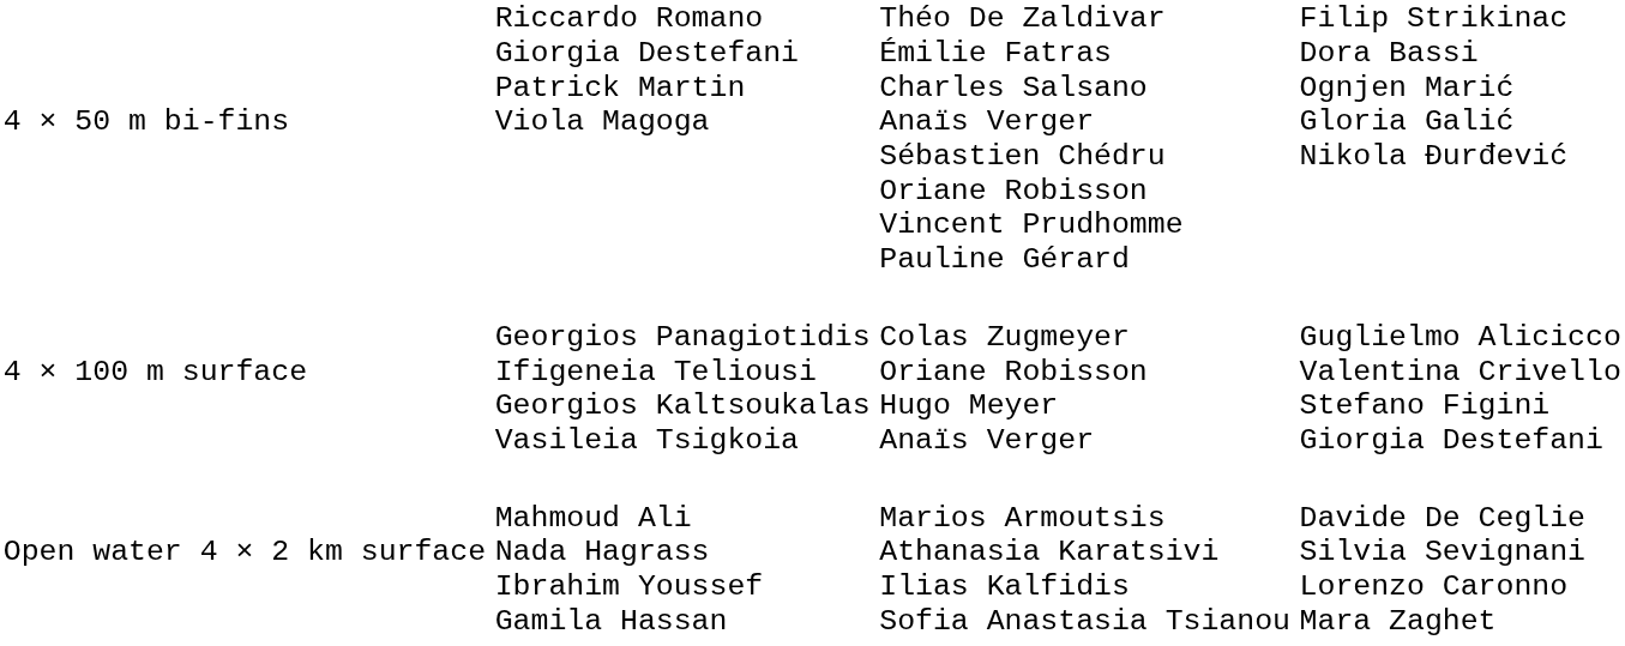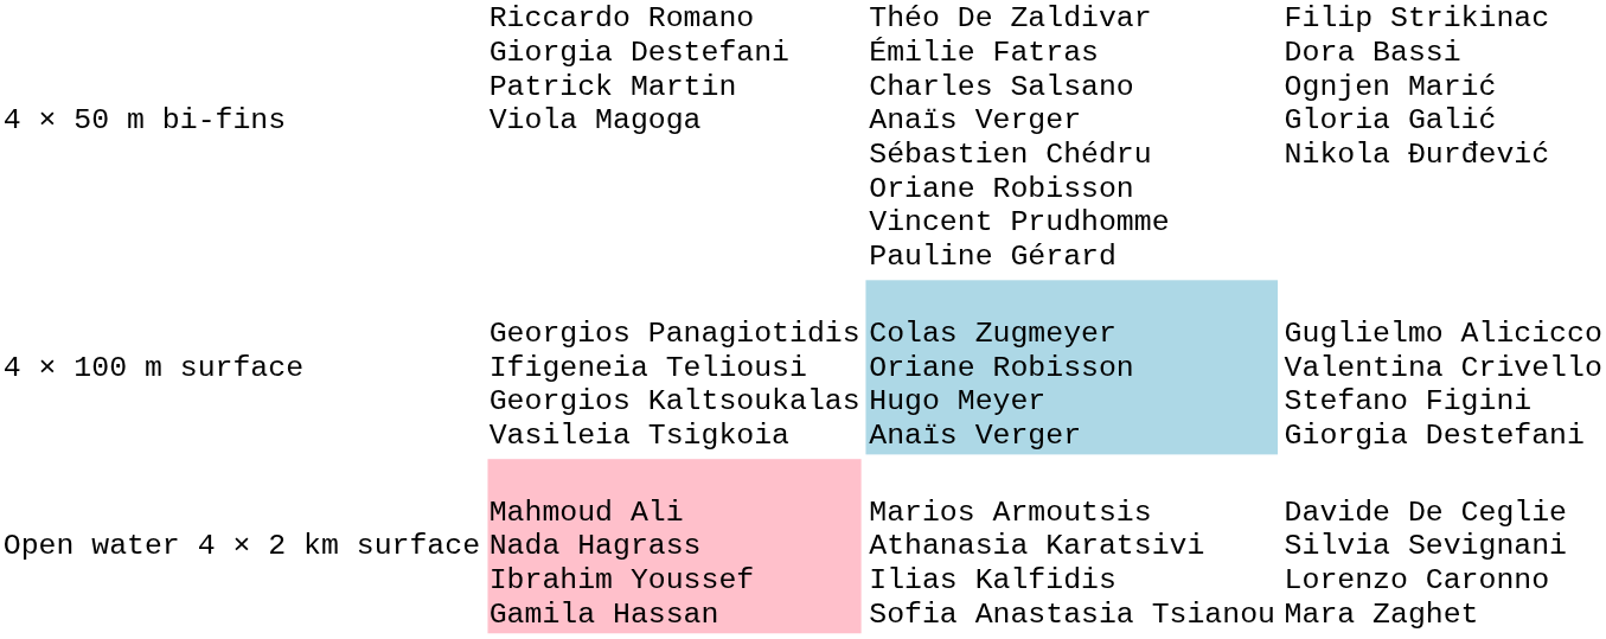4 × 100 m surface | column 3: no background -> lightblue background
Open water 4 × 2 km surface | column 2: no background -> pink background
